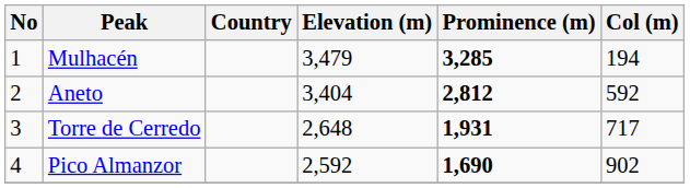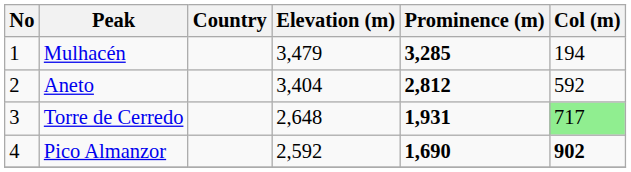Torre de Cerredo | Col (m): no background -> lightgreen background
Pico Almanzor | Col (m): normal -> bold
